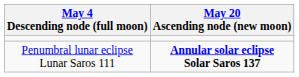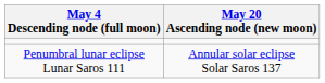Penumbral lunar eclipse Lunar Saros 111 | May 20 Ascending node (new moon): bold -> normal
